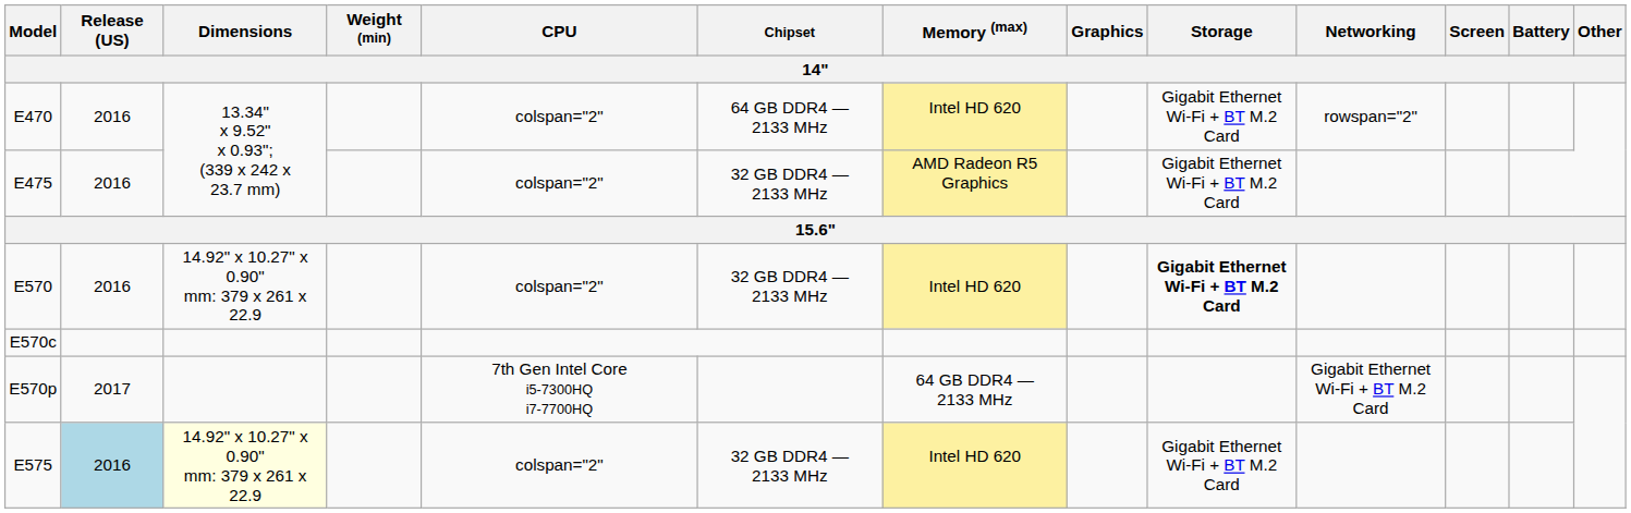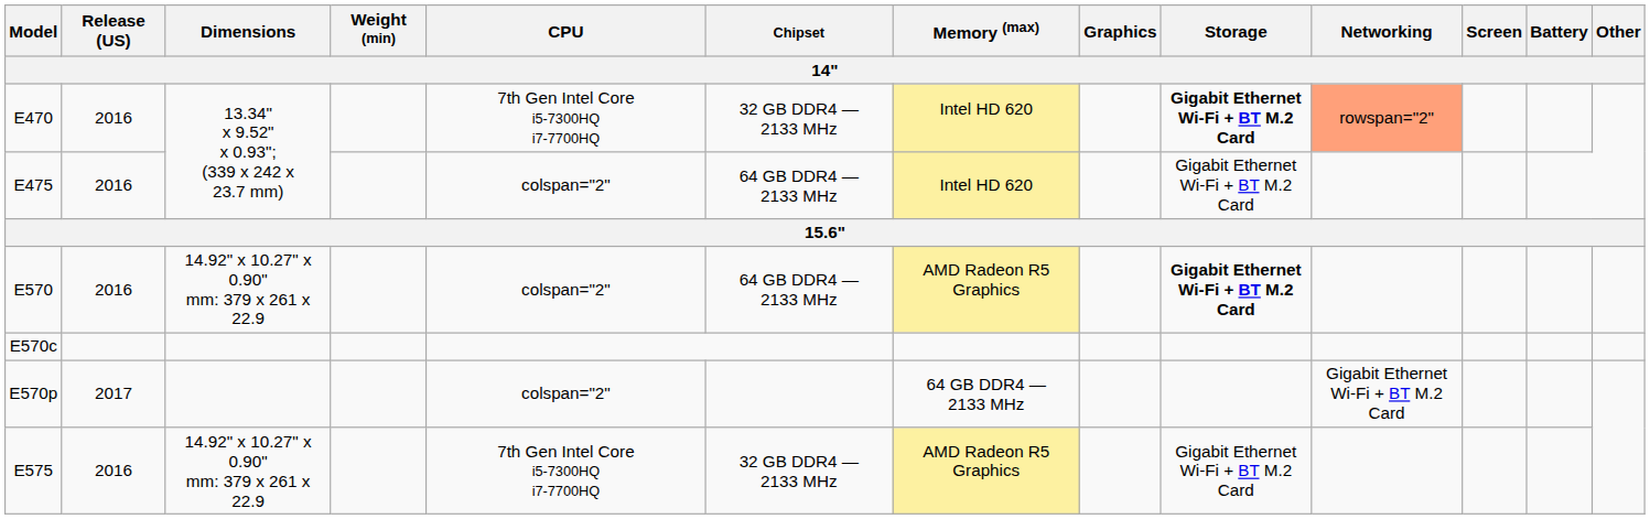E470 | CPU: colspan="2" -> 7th Gen Intel Core i5-7300HQ i7-7700HQ
E470 | Chipset: 64 GB DDR4 — 2133 MHz -> 32 GB DDR4 — 2133 MHz
E470 | Storage: normal -> bold
E470 | Networking: no background -> lightsalmon background
E475 | Chipset: 32 GB DDR4 — 2133 MHz -> 64 GB DDR4 — 2133 MHz
E475 | Memory (max): AMD Radeon R5 Graphics -> Intel HD 620
E570 | Chipset: 32 GB DDR4 — 2133 MHz -> 64 GB DDR4 — 2133 MHz
E570 | Memory (max): Intel HD 620 -> AMD Radeon R5 Graphics
E570p | CPU: 7th Gen Intel Core i5-7300HQ i7-7700HQ -> colspan="2"
E575 | Release (US): lightblue background -> no background
E575 | Dimensions: lightyellow background -> no background
E575 | CPU: colspan="2" -> 7th Gen Intel Core i5-7300HQ i7-7700HQ
E575 | Memory (max): Intel HD 620 -> AMD Radeon R5 Graphics
